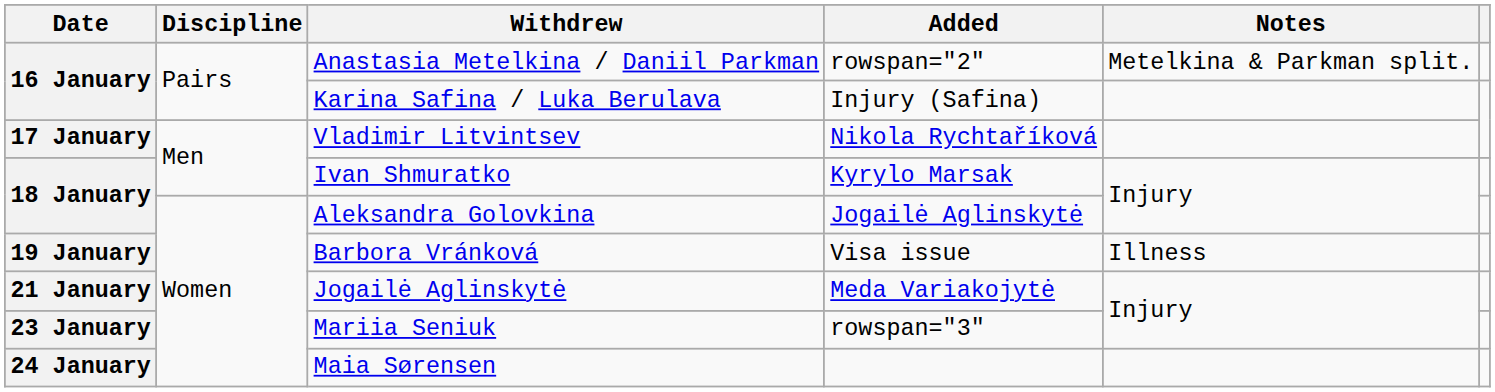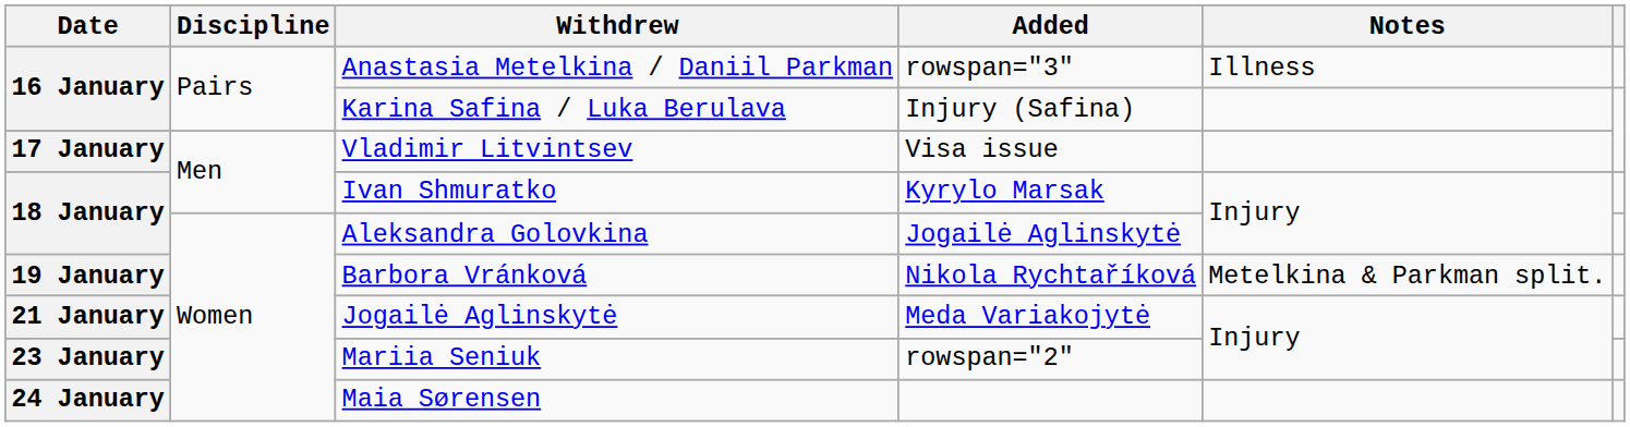Anastasia Metelkina / Daniil Parkman | Added: rowspan="2" -> rowspan="3"
Anastasia Metelkina / Daniil Parkman | Notes: Metelkina & Parkman split. -> Illness
Vladimir Litvintsev | Added: Nikola Rychtaříková -> Visa issue
Barbora Vránková | Added: Visa issue -> Nikola Rychtaříková
Barbora Vránková | Notes: Illness -> Metelkina & Parkman split.
Mariia Seniuk | Added: rowspan="3" -> rowspan="2"
